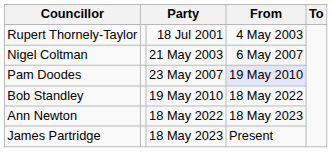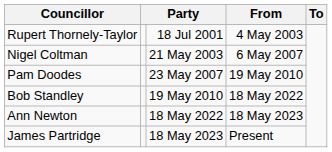Pam Doodes | From: lavender background -> no background
